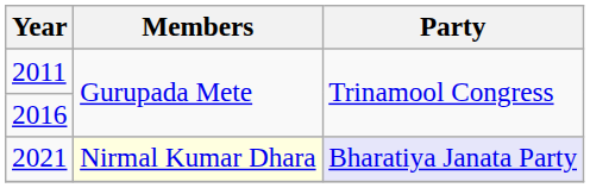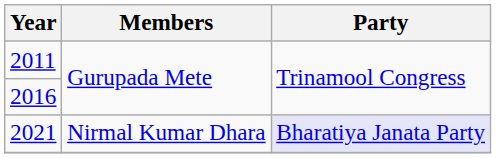2021 | Members: lightyellow background -> no background
